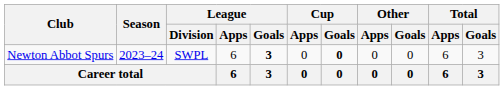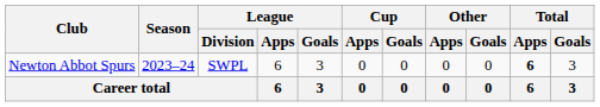Newton Abbot Spurs | League / Goals: bold -> normal
Newton Abbot Spurs | Cup / Goals: bold -> normal
Newton Abbot Spurs | Total / Apps: normal -> bold
